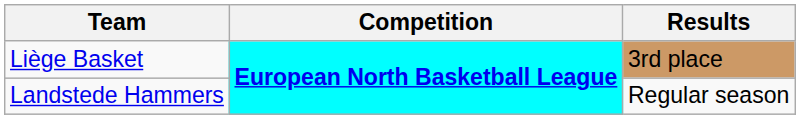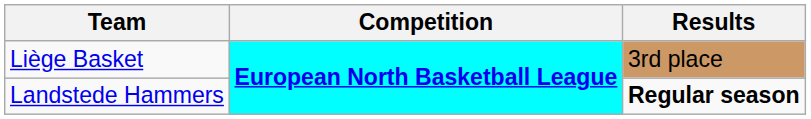Landstede Hammers | Results: normal -> bold
